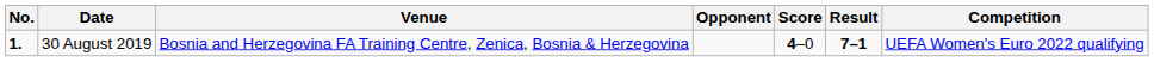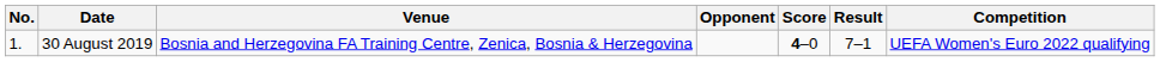30 August 2019 | No.: bold -> normal
30 August 2019 | Result: bold -> normal
